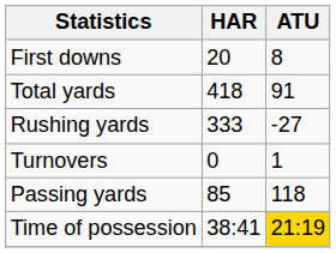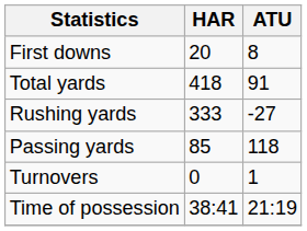rows swapped: Passing yards <-> Turnovers
Time of possession | ATU: gold background -> no background
